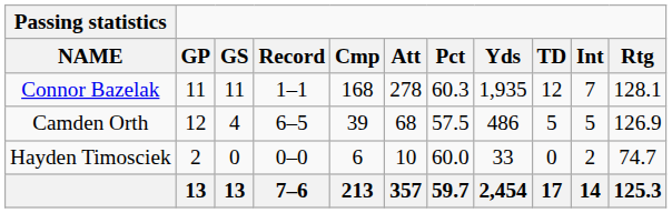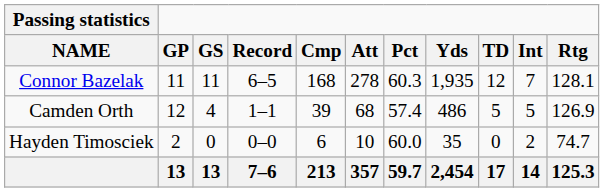Connor Bazelak | Record: 1–1 -> 6–5
Camden Orth | Record: 6–5 -> 1–1
Camden Orth | Pct: 57.5 -> 57.4
Hayden Timosciek | Yds: 33 -> 35
